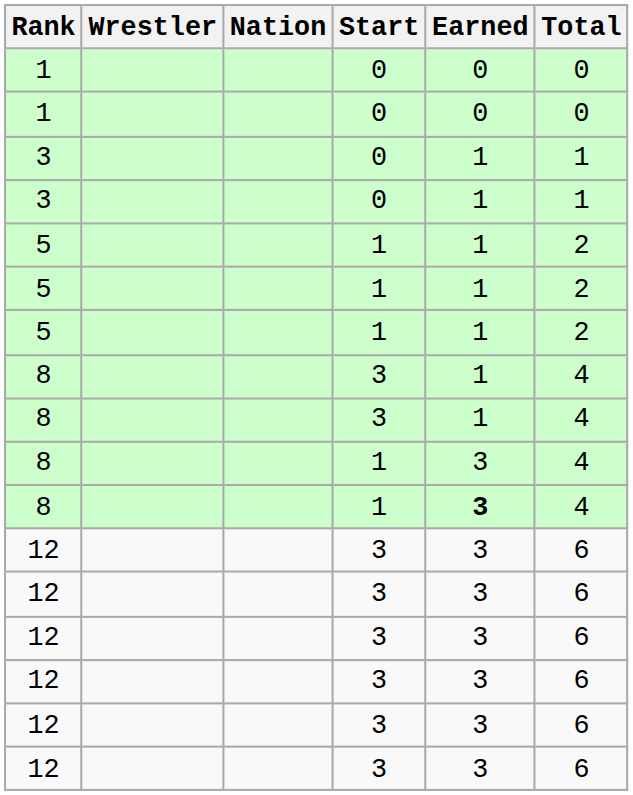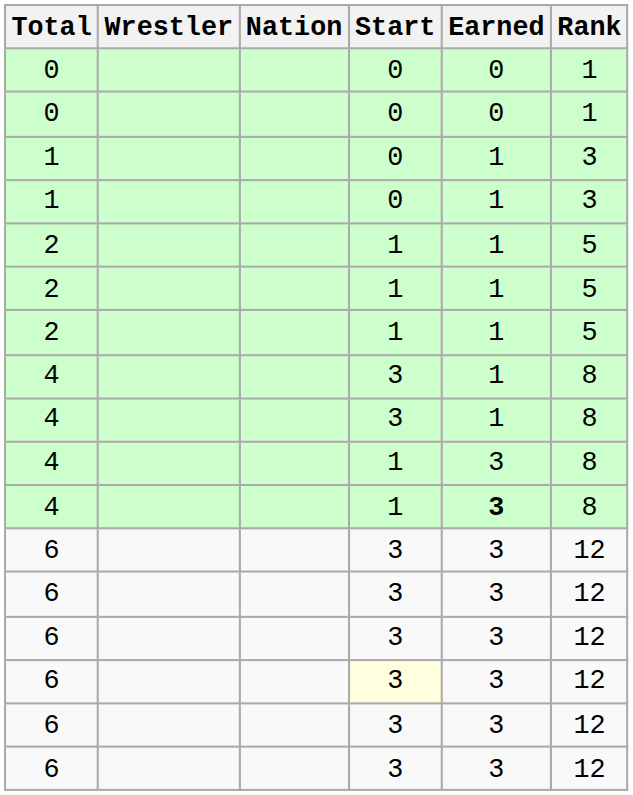columns swapped: Rank <-> Total
row 16 | Start: no background -> lightyellow background
